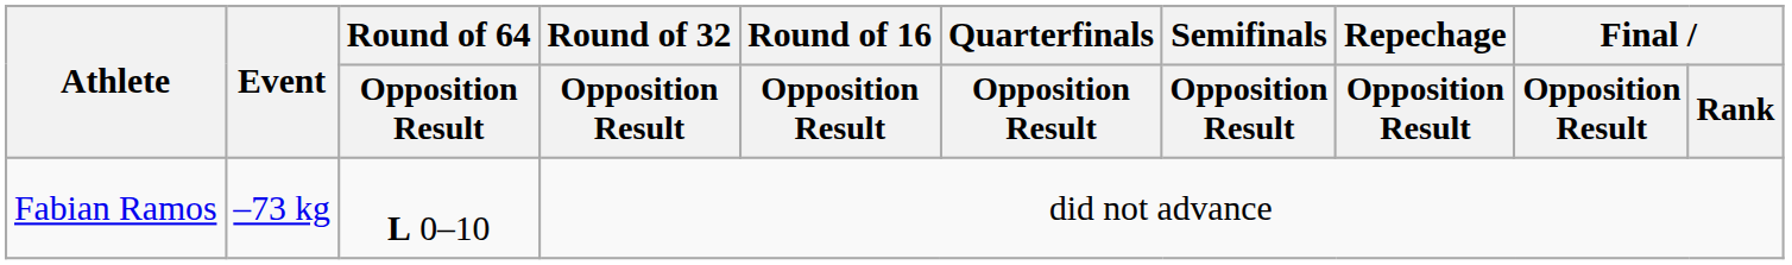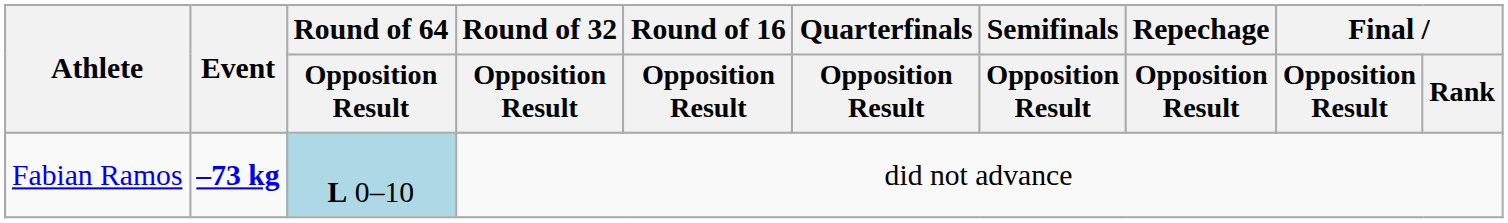Fabian Ramos | Event: normal -> bold
Fabian Ramos | Round of 64 / Opposition Result: no background -> lightblue background
